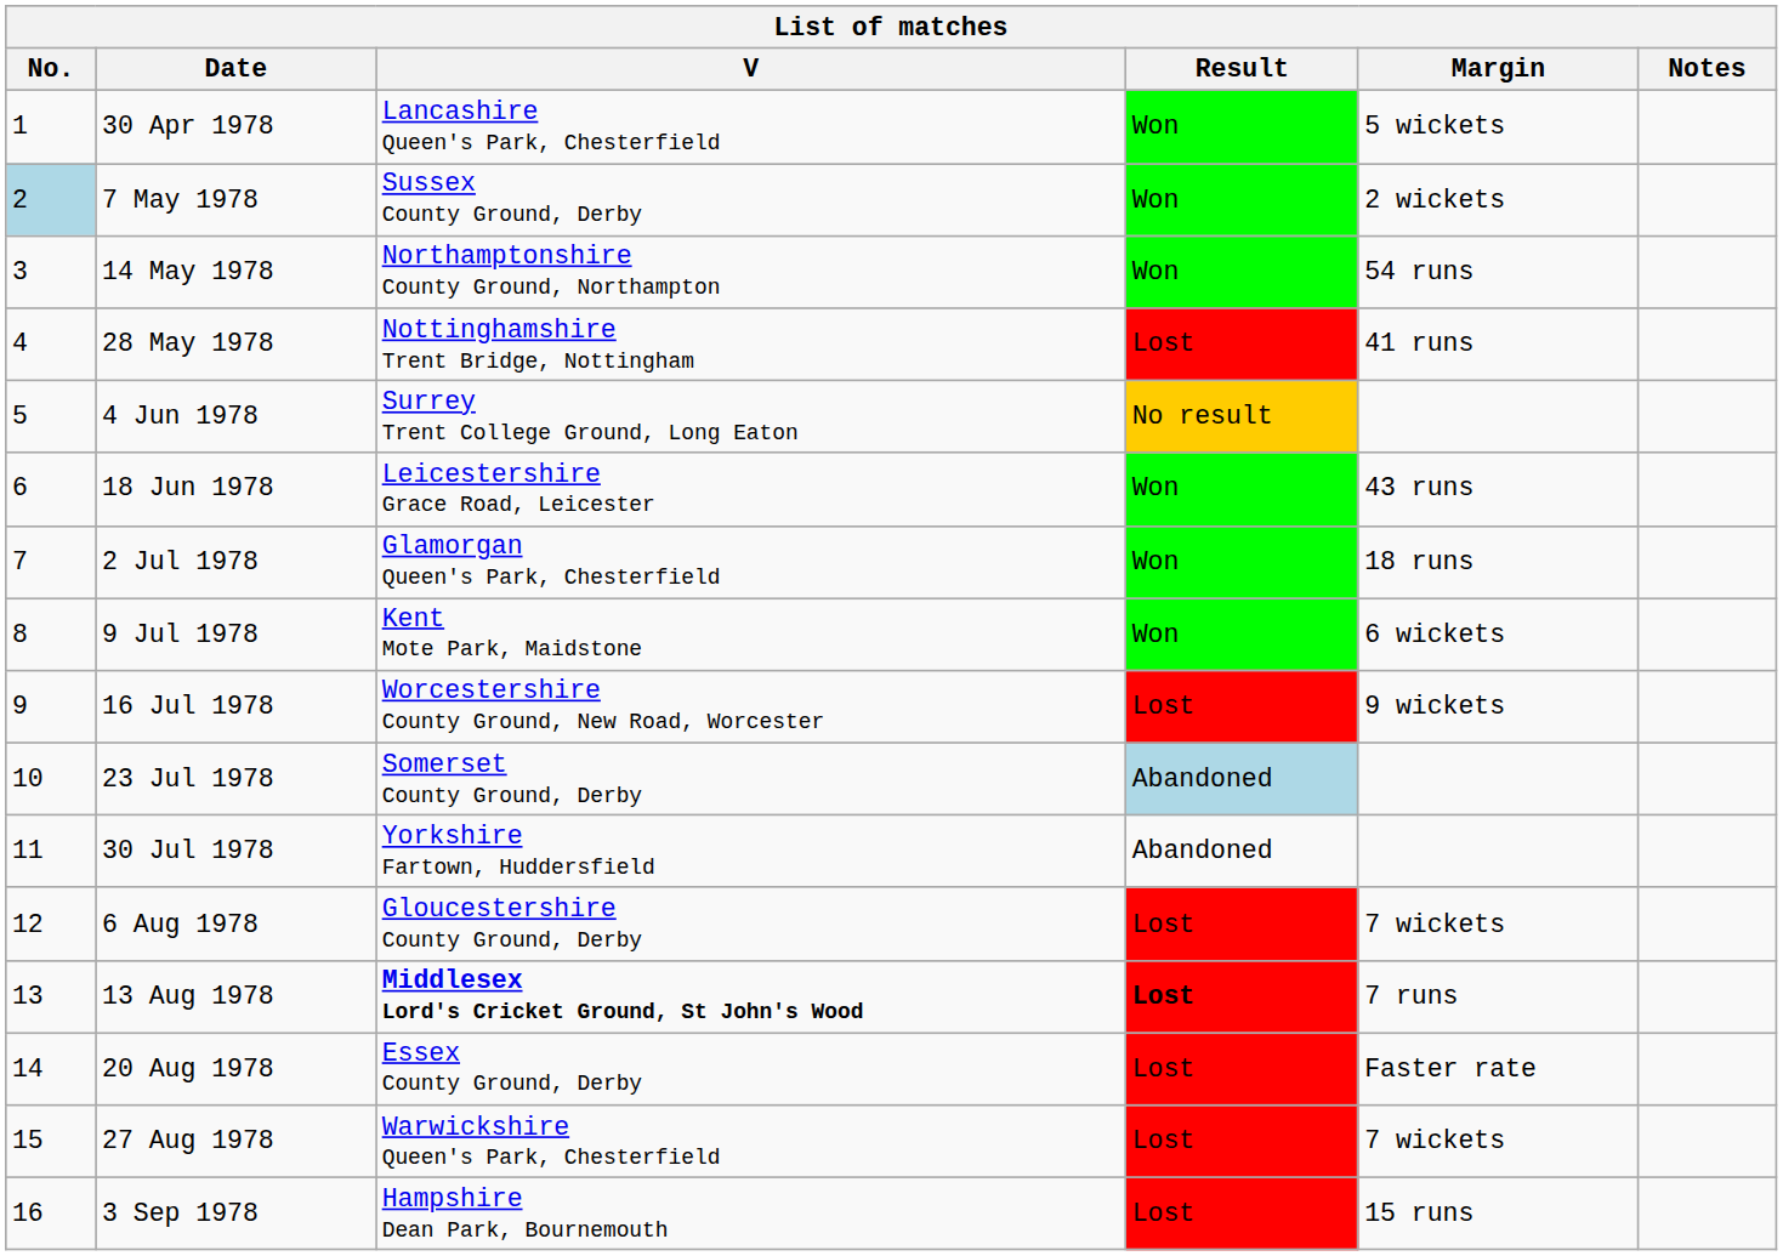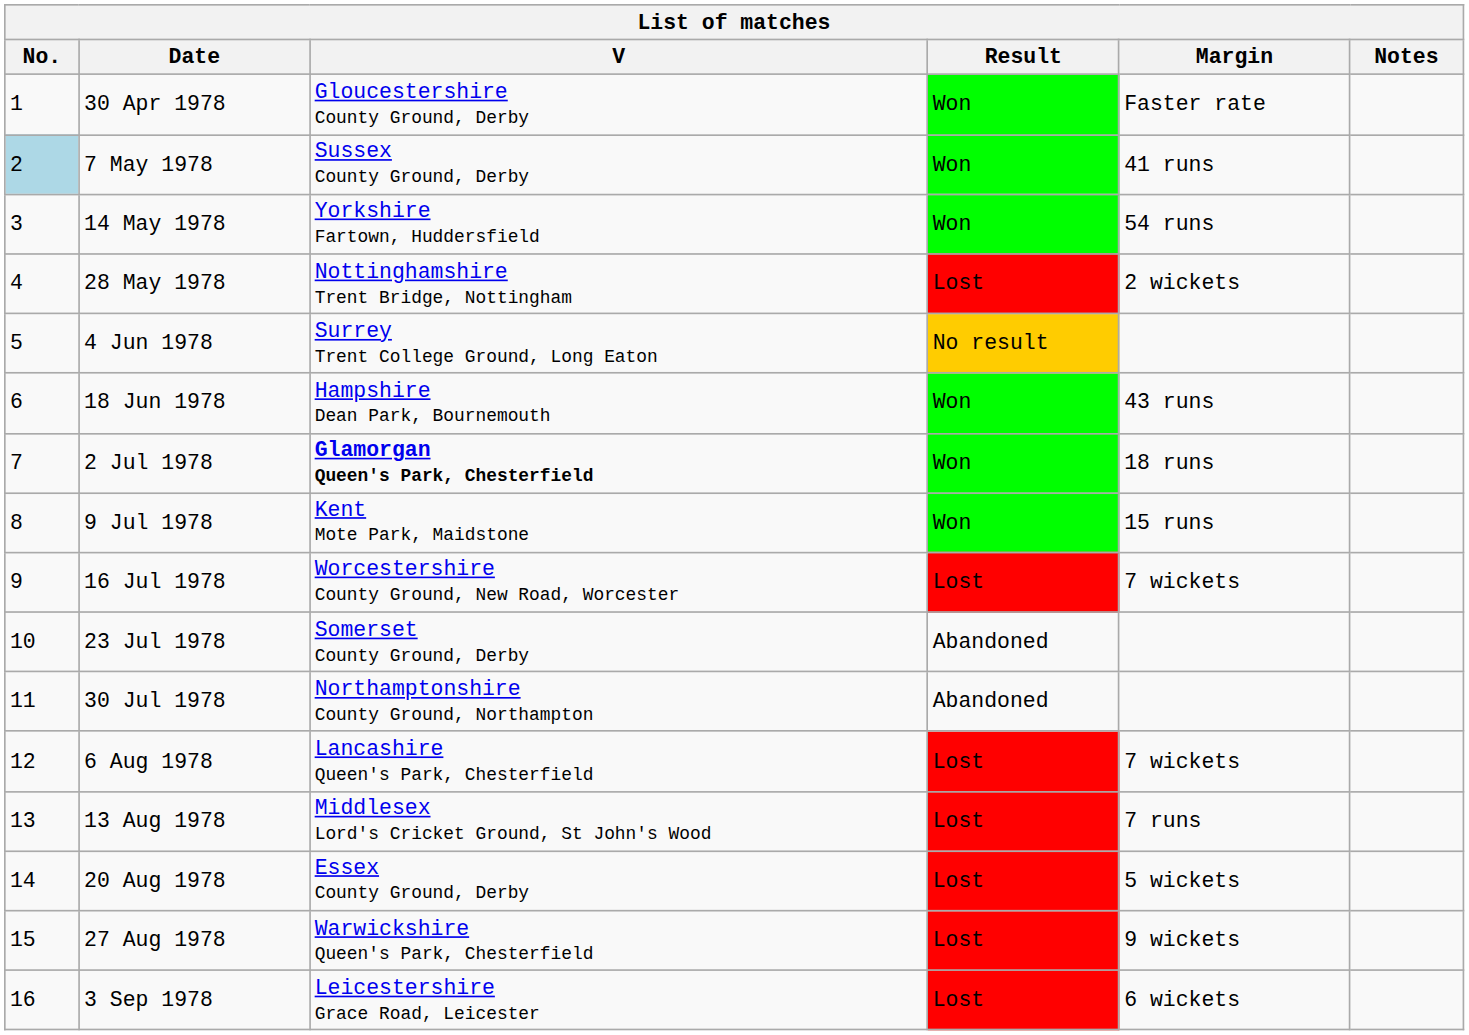30 Apr 1978 | V: Lancashire Queen's Park, Chesterfield -> Gloucestershire County Ground, Derby
30 Apr 1978 | Margin: 5 wickets -> Faster rate
7 May 1978 | Margin: 2 wickets -> 41 runs
14 May 1978 | V: Northamptonshire County Ground, Northampton -> Yorkshire Fartown, Huddersfield
28 May 1978 | Margin: 41 runs -> 2 wickets
18 Jun 1978 | V: Leicestershire Grace Road, Leicester -> Hampshire Dean Park, Bournemouth
2 Jul 1978 | V: normal -> bold
9 Jul 1978 | Margin: 6 wickets -> 15 runs
16 Jul 1978 | Margin: 9 wickets -> 7 wickets
23 Jul 1978 | Result: lightblue background -> no background
30 Jul 1978 | V: Yorkshire Fartown, Huddersfield -> Northamptonshire County Ground, Northampton
6 Aug 1978 | V: Gloucestershire County Ground, Derby -> Lancashire Queen's Park, Chesterfield
13 Aug 1978 | V: bold -> normal
13 Aug 1978 | Result: bold -> normal
20 Aug 1978 | Margin: Faster rate -> 5 wickets
27 Aug 1978 | Margin: 7 wickets -> 9 wickets
3 Sep 1978 | V: Hampshire Dean Park, Bournemouth -> Leicestershire Grace Road, Leicester
3 Sep 1978 | Margin: 15 runs -> 6 wickets
